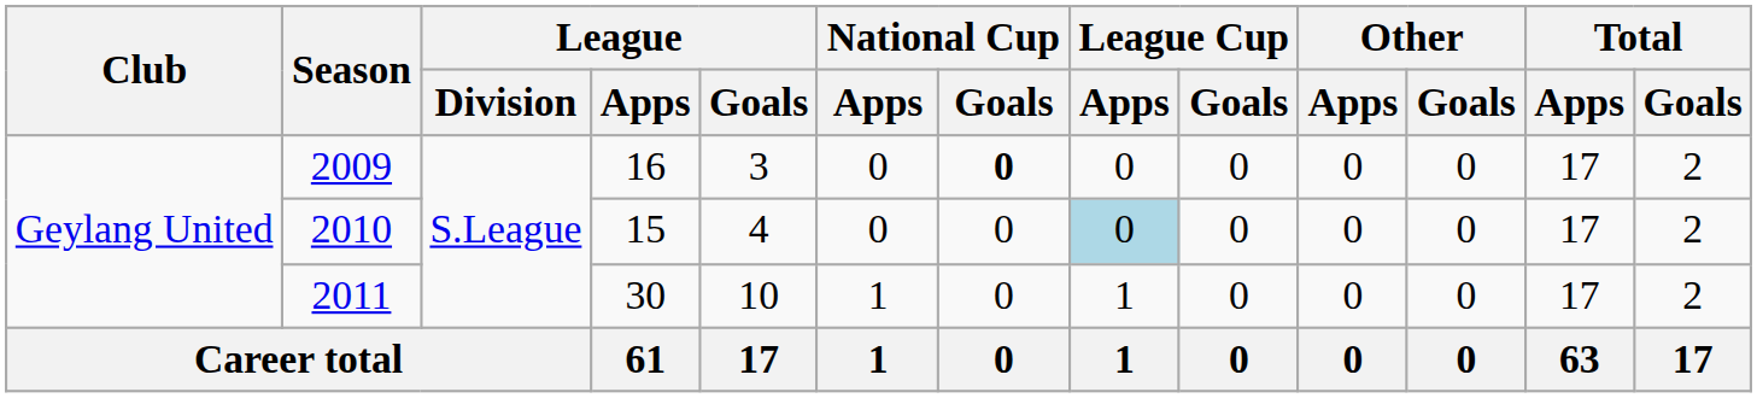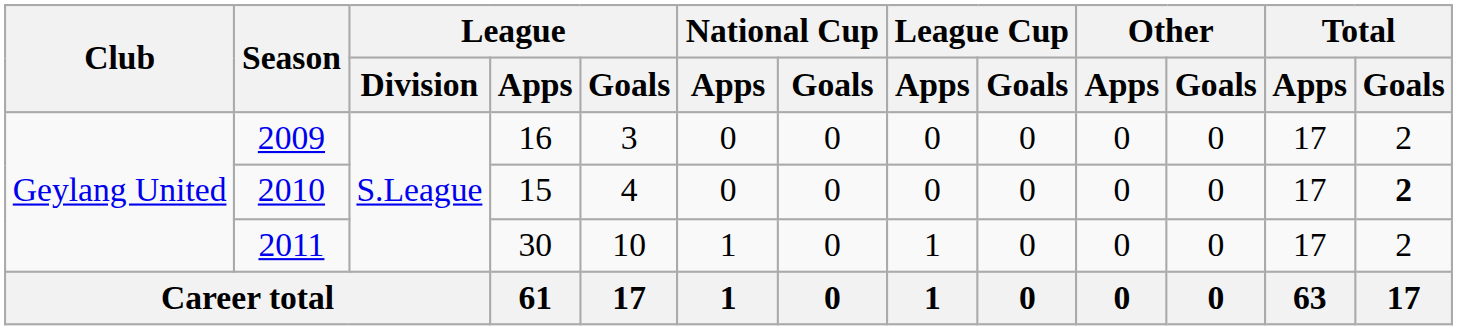2009 | National Cup / Goals: bold -> normal
2010 | League Cup / Apps: lightblue background -> no background
2010 | Total / Goals: normal -> bold
